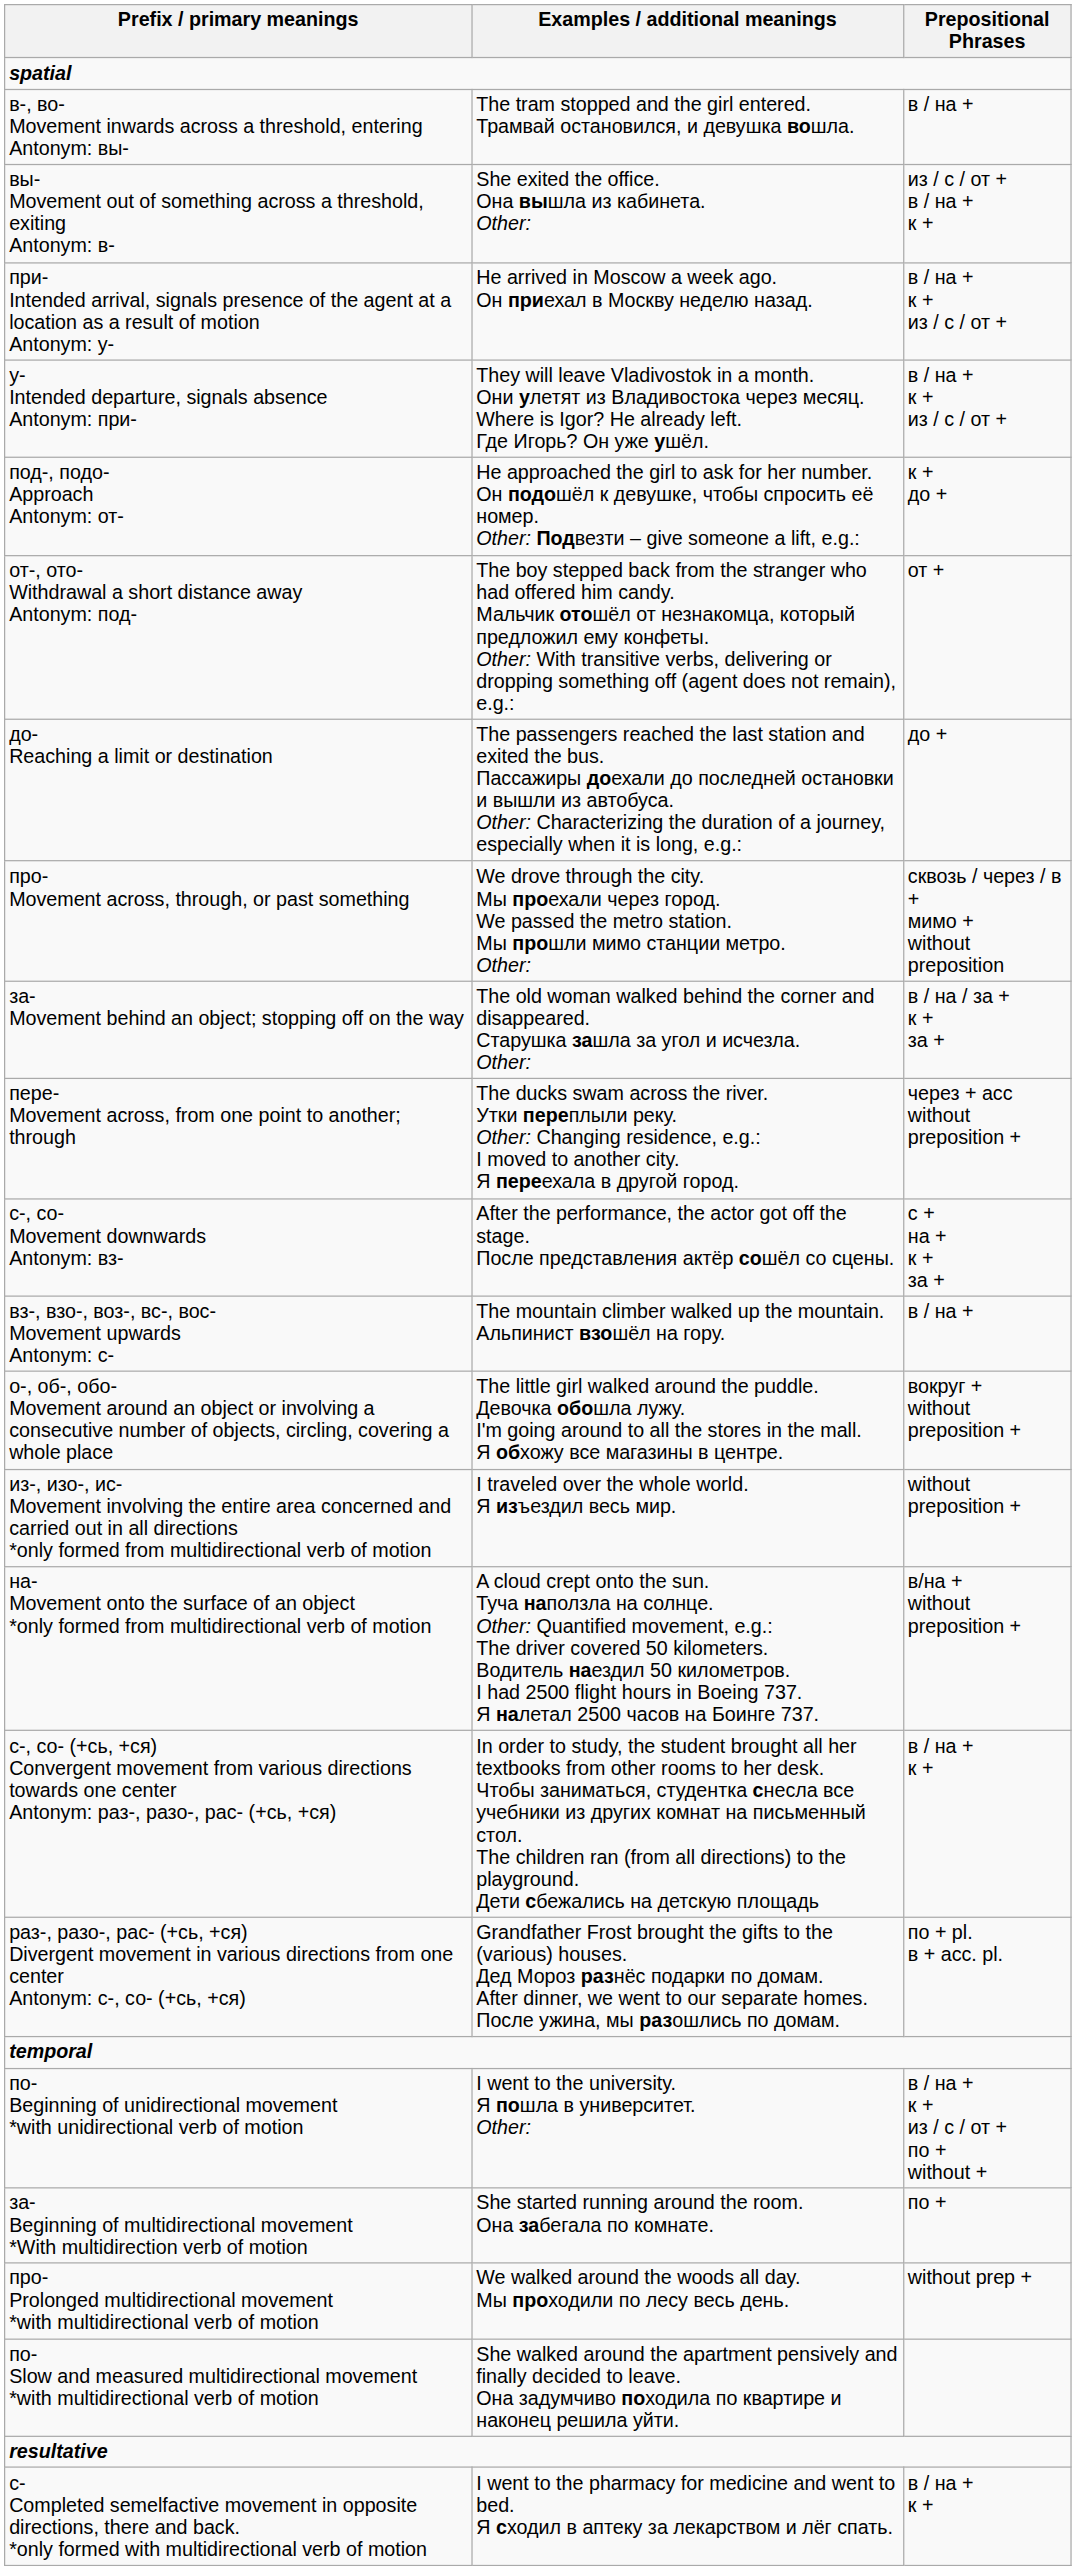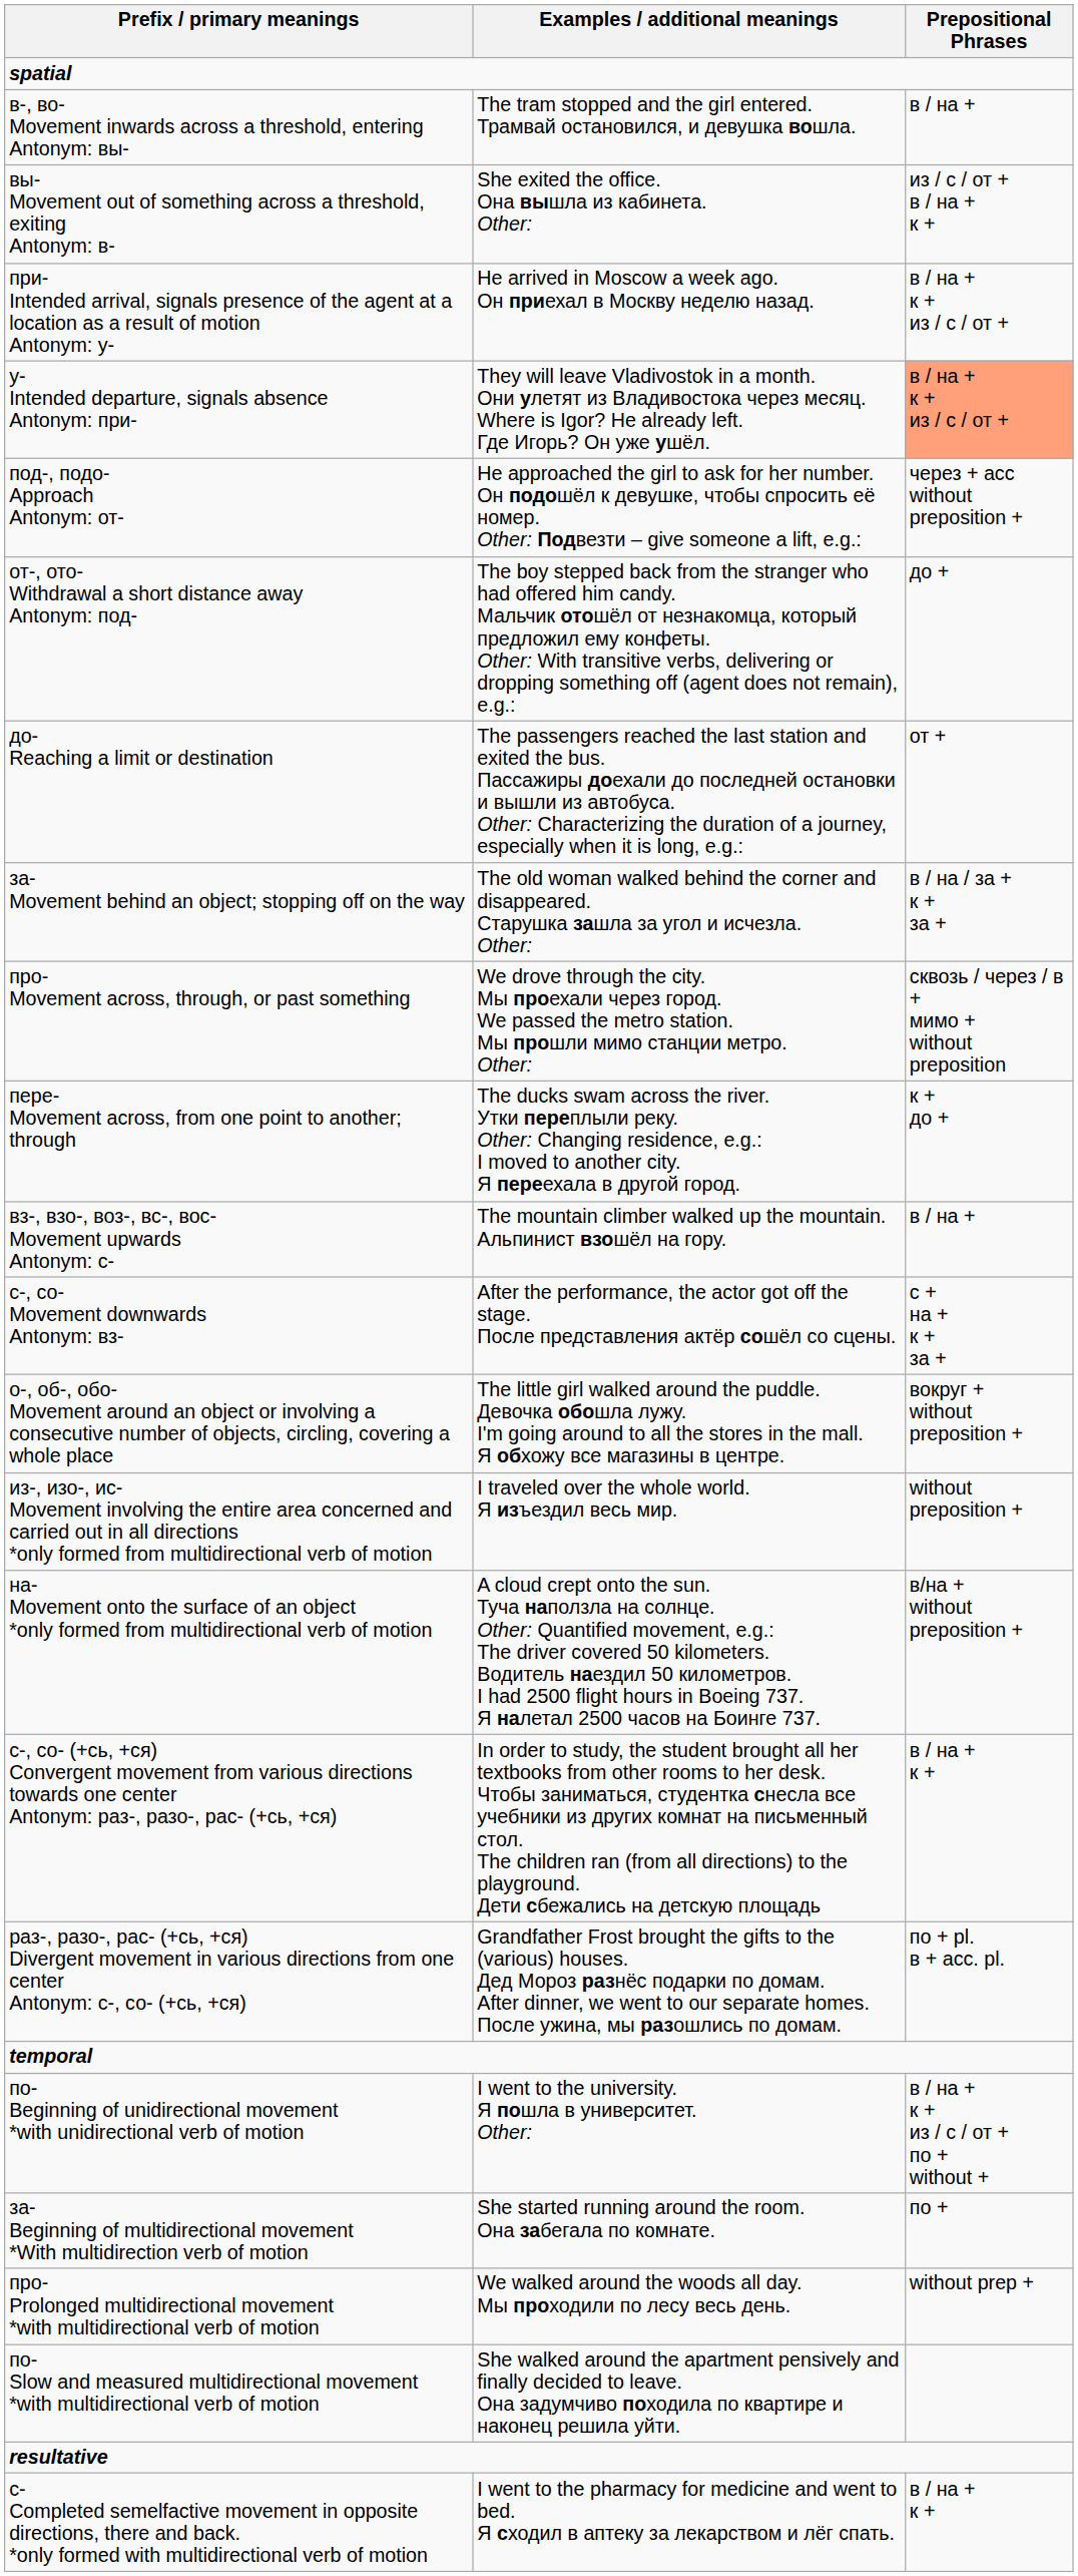у- Intended departure, signals absence Antonym: при- | Prepositional Phrases: no background -> lightsalmon background
под-, подо- Approach Antonym: от- | Prepositional Phrases: к + до + -> через + acc without preposition +
от-, ото- Withdrawal a short distance away Antonym: под- | Prepositional Phrases: от + -> до +
до- Reaching a limit or destination | Prepositional Phrases: до + -> от +
rows swapped: за- Movement behind an object; stopping off on the way <-> про- Movement across, through, or past something
пере- Movement across, from one point to another; through | Prepositional Phrases: через + acc without preposition + -> к + до +
rows swapped: вз-, взо-, воз-, вс-, вос- Movement upwards Antonym: с- <-> с-, со- Movement downwards Antonym: вз-
